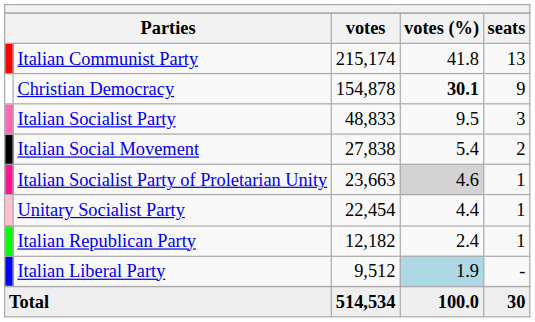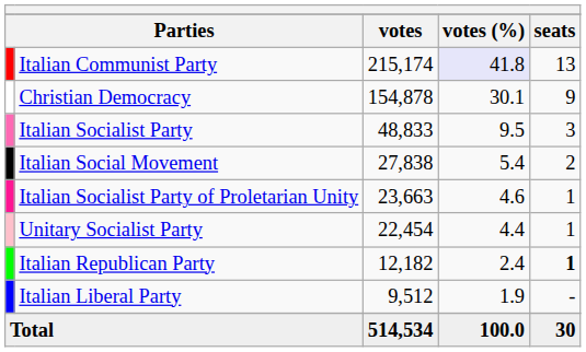Italian Communist Party | votes (%): no background -> lavender background
Christian Democracy | votes (%): bold -> normal
Italian Socialist Party of Proletarian Unity | votes (%): lightgrey background -> no background
Italian Republican Party | seats: normal -> bold
Italian Liberal Party | votes (%): lightblue background -> no background
